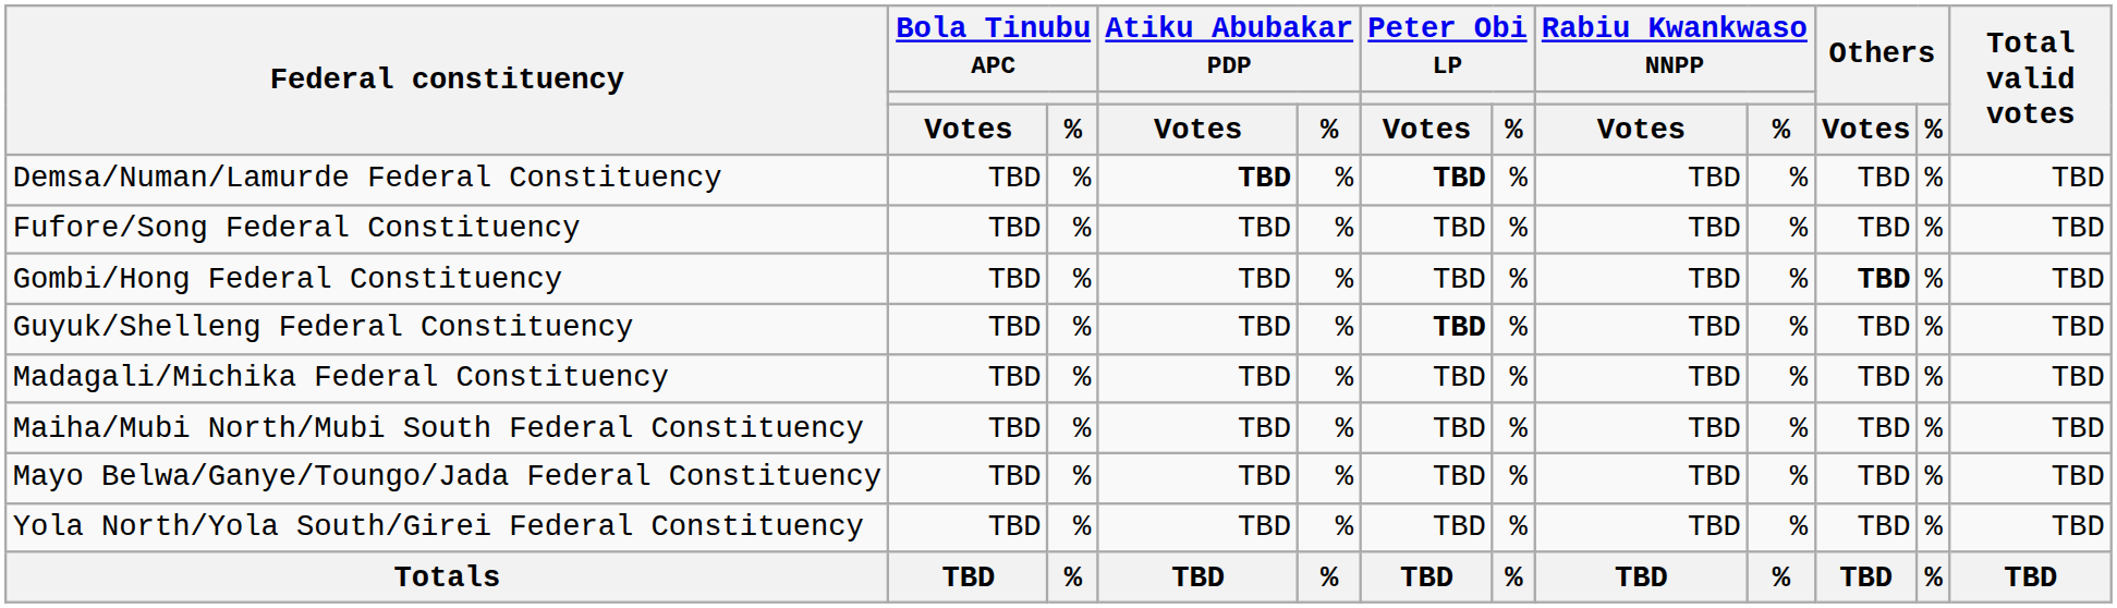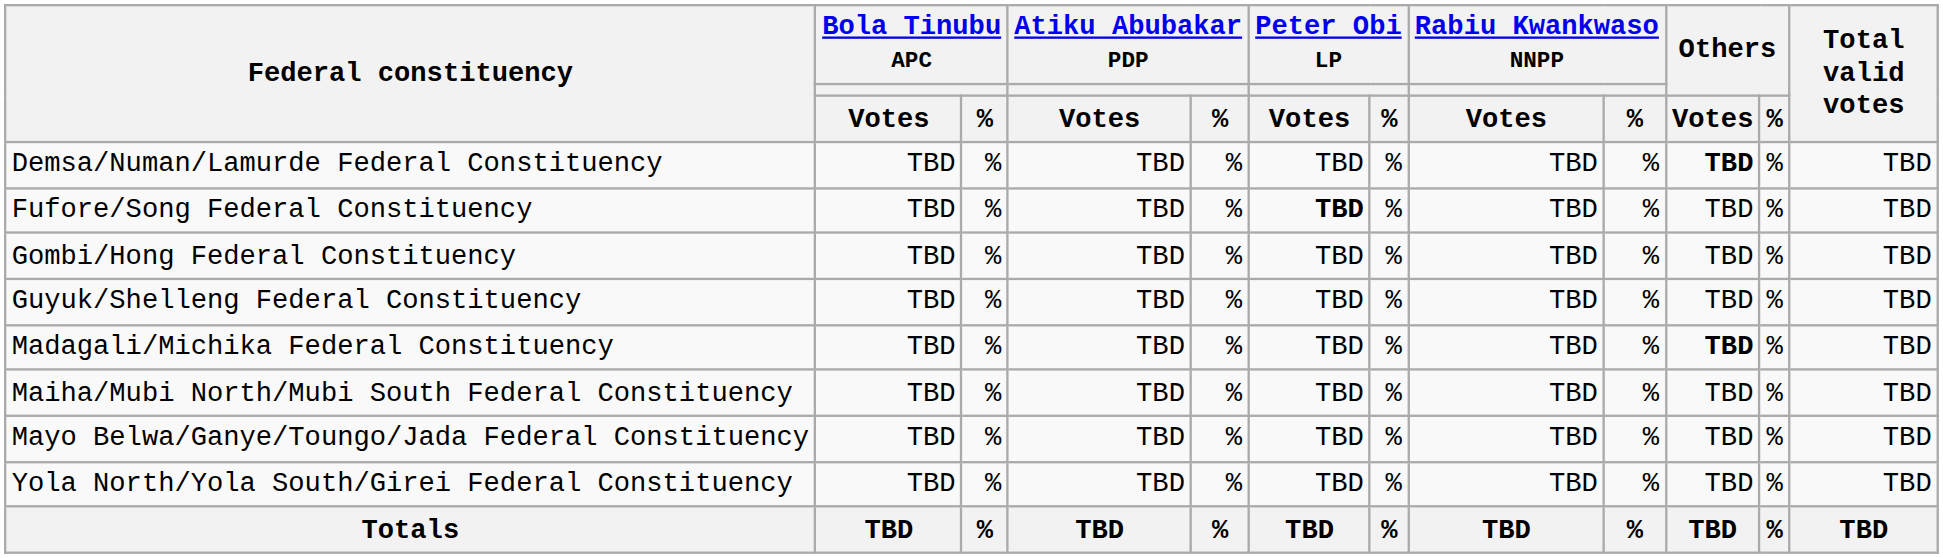Demsa/Numan/Lamurde Federal Constituency | Atiku Abubakar PDP / Votes: bold -> normal
Demsa/Numan/Lamurde Federal Constituency | Peter Obi LP / Votes: bold -> normal
Demsa/Numan/Lamurde Federal Constituency | Others / Votes: normal -> bold
Fufore/Song Federal Constituency | Peter Obi LP / Votes: normal -> bold
Gombi/Hong Federal Constituency | Others / Votes: bold -> normal
Guyuk/Shelleng Federal Constituency | Peter Obi LP / Votes: bold -> normal
Madagali/Michika Federal Constituency | Others / Votes: normal -> bold
